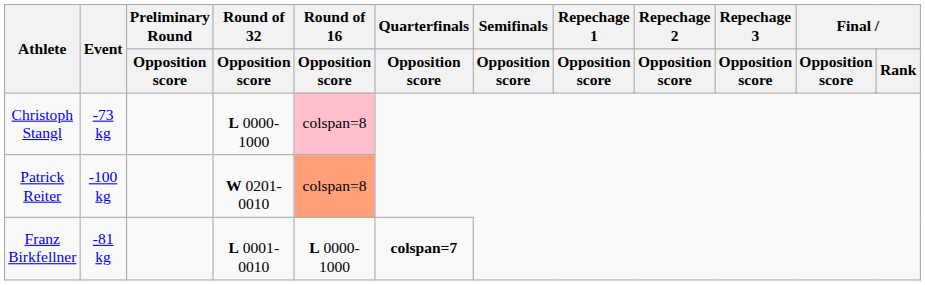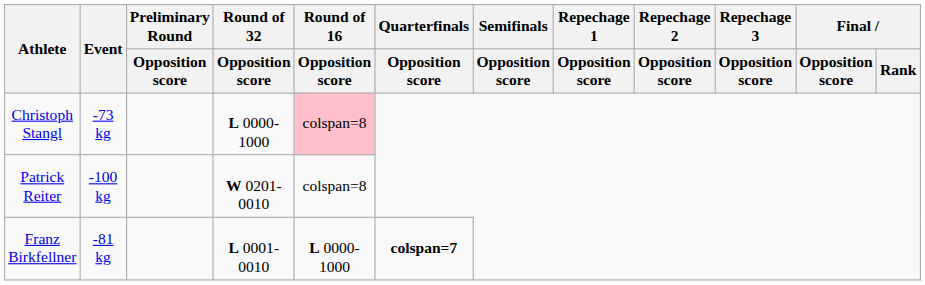Patrick Reiter | Round of 16 / Opposition score: lightsalmon background -> no background
